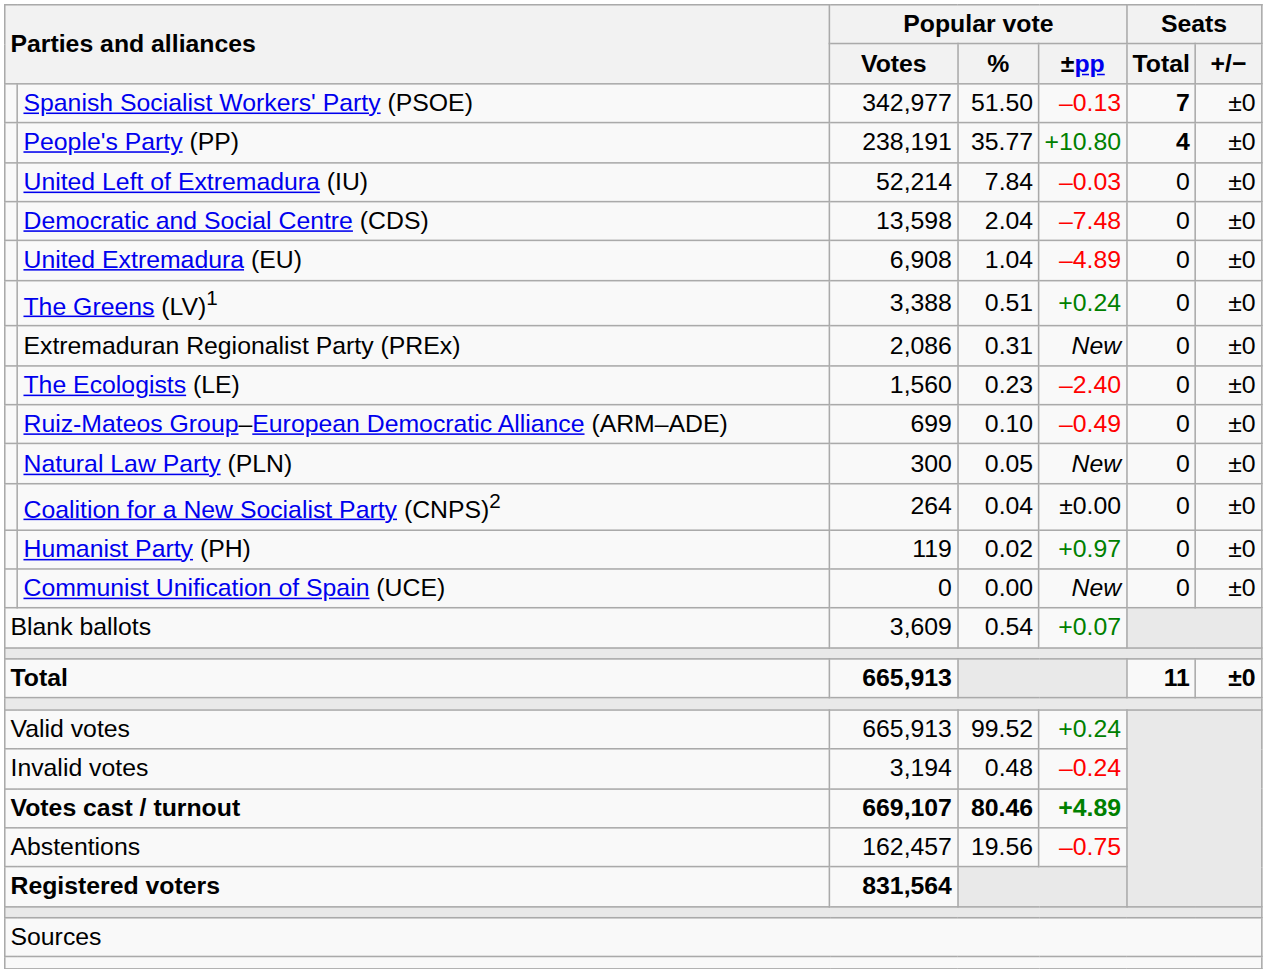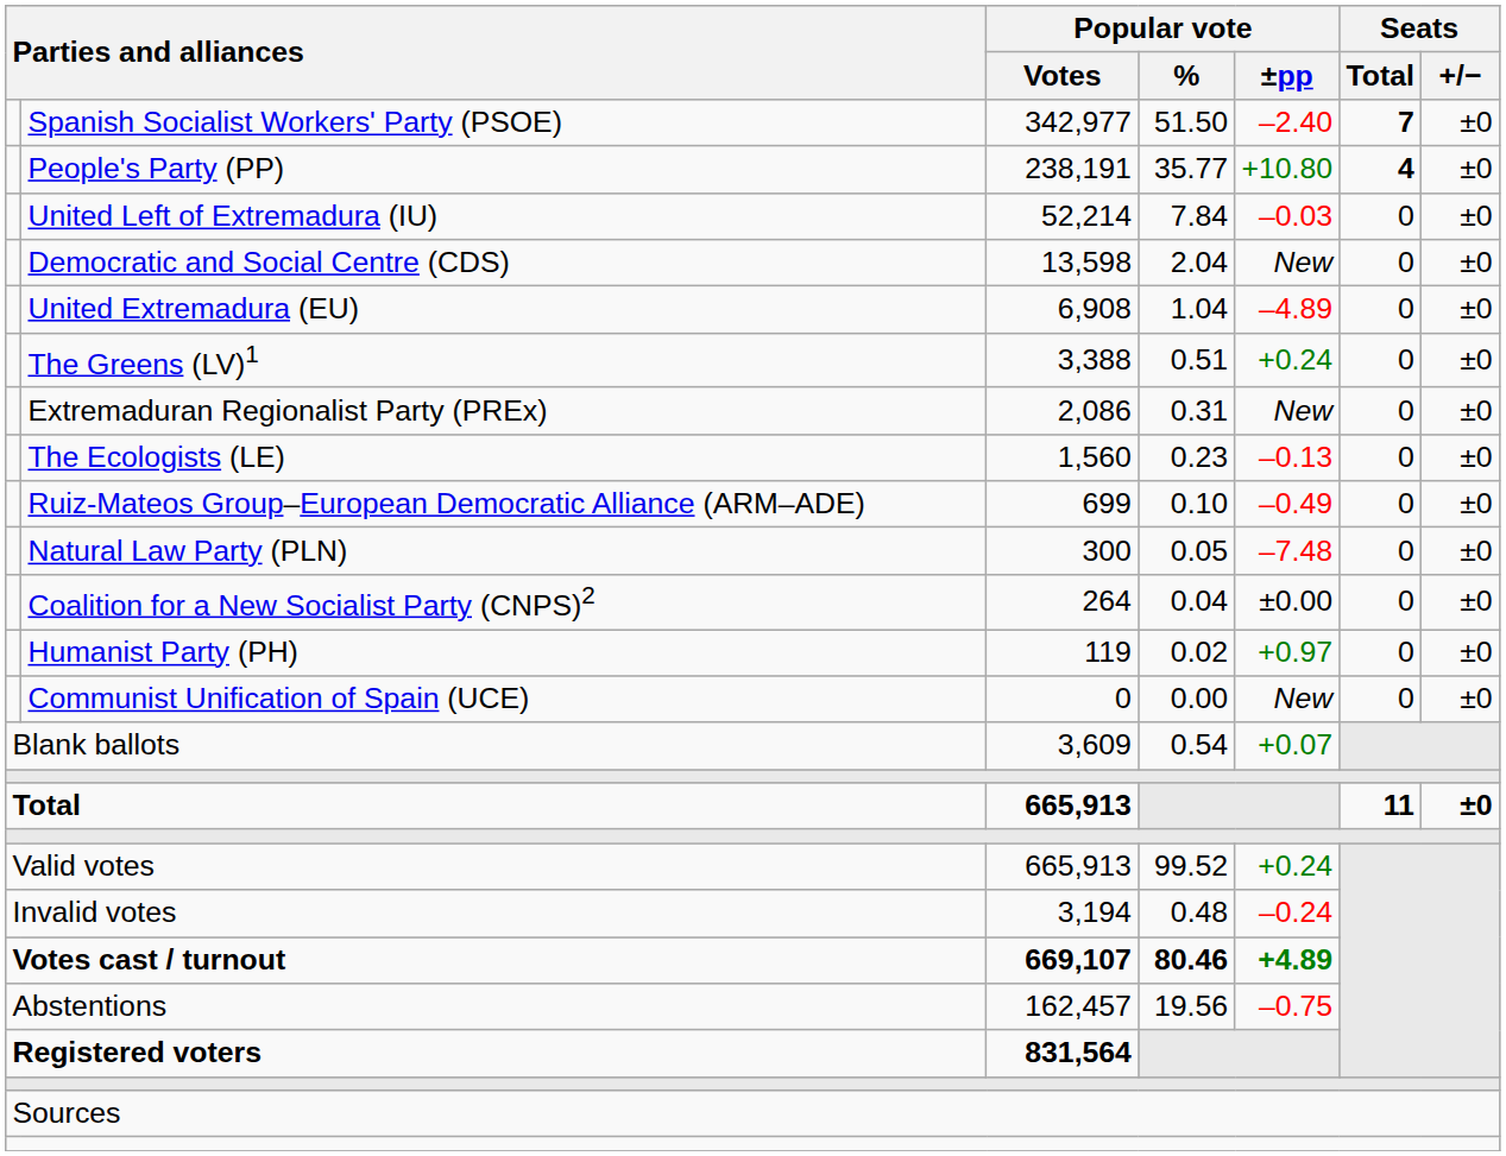Spanish Socialist Workers' Party (PSOE) | Popular vote / ±pp: –0.13 -> –2.40
Democratic and Social Centre (CDS) | Popular vote / ±pp: –7.48 -> New
The Ecologists (LE) | Popular vote / ±pp: –2.40 -> –0.13
Natural Law Party (PLN) | Popular vote / ±pp: New -> –7.48
